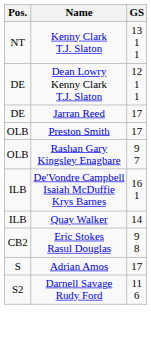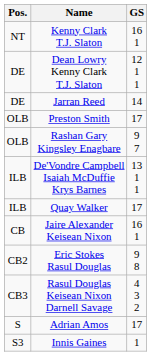Kenny Clark T.J. Slaton | GS: 13 1 1 -> 16 1
Jarran Reed | GS: 17 -> 14
De'Vondre Campbell Isaiah McDuffie Krys Barnes | GS: 16 1 -> 13 1 1
Quay Walker | GS: 14 -> 17
+ row: CB | Jaire Alexander Keisean Nixon | 16 1
+ row: CB3 | Rasul Douglas Keisean Nixon Darnell Savage | 4 3 2
- row: S2 | Darnell Savage Rudy Ford | 11 6
+ row: S3 | Innis Gaines | 1
